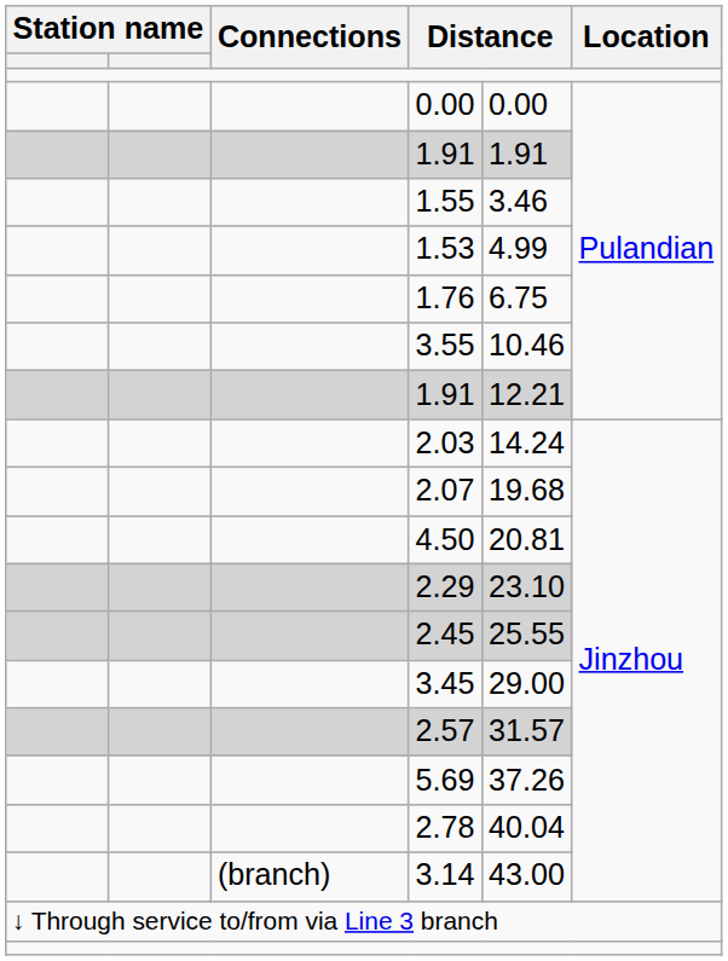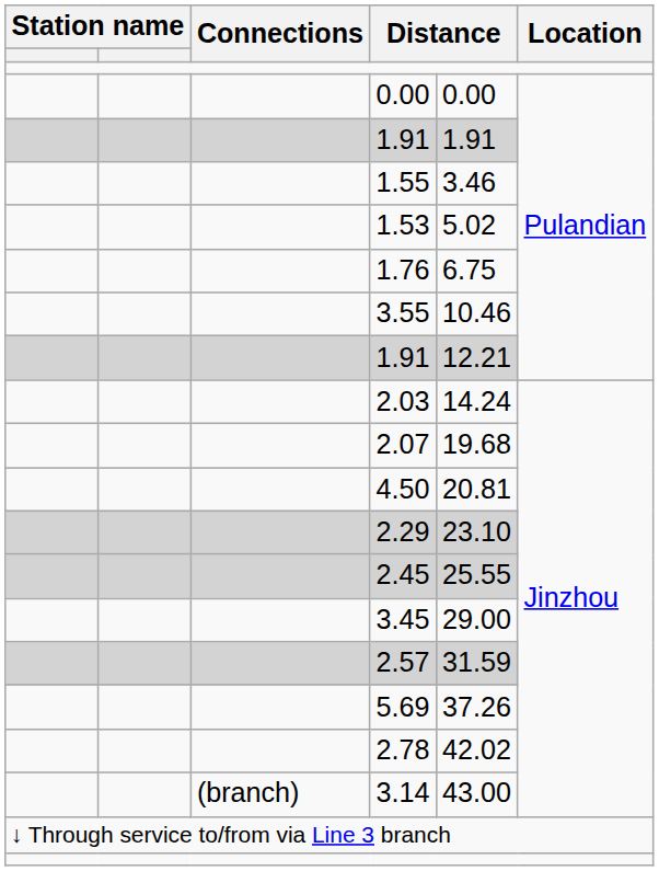1.53 | column 5: 4.99 -> 5.02
2.57 | column 5: 31.57 -> 31.59
2.78 | column 5: 40.04 -> 42.02
